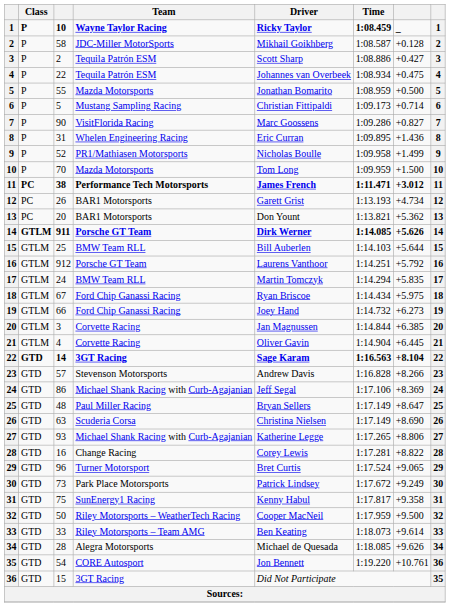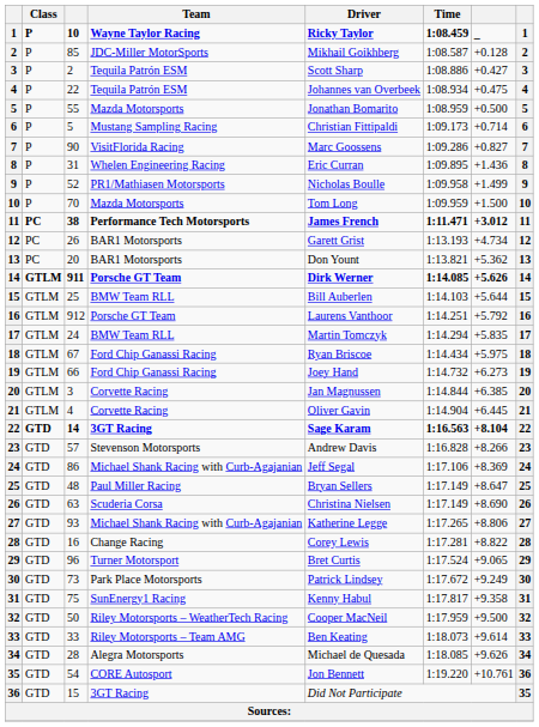row 3 | column 3: 58 -> 85
